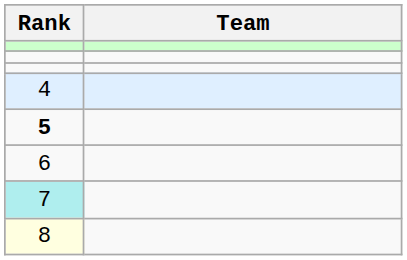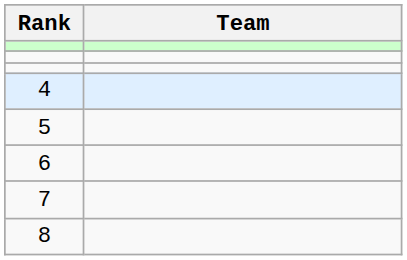row 6 | Rank: bold -> normal
row 8 | Rank: paleturquoise background -> no background
row 9 | Rank: lightyellow background -> no background
